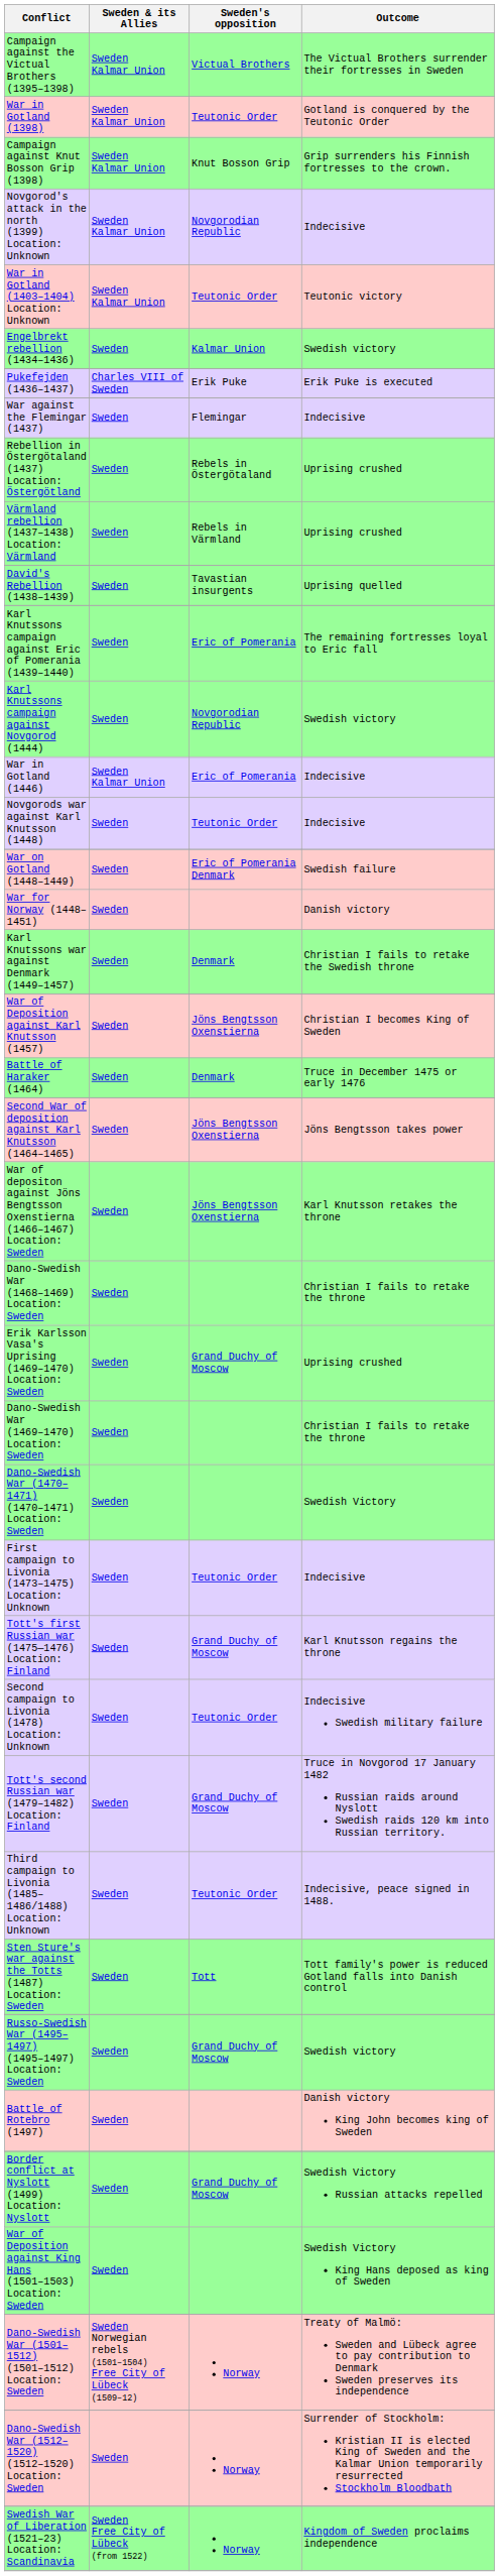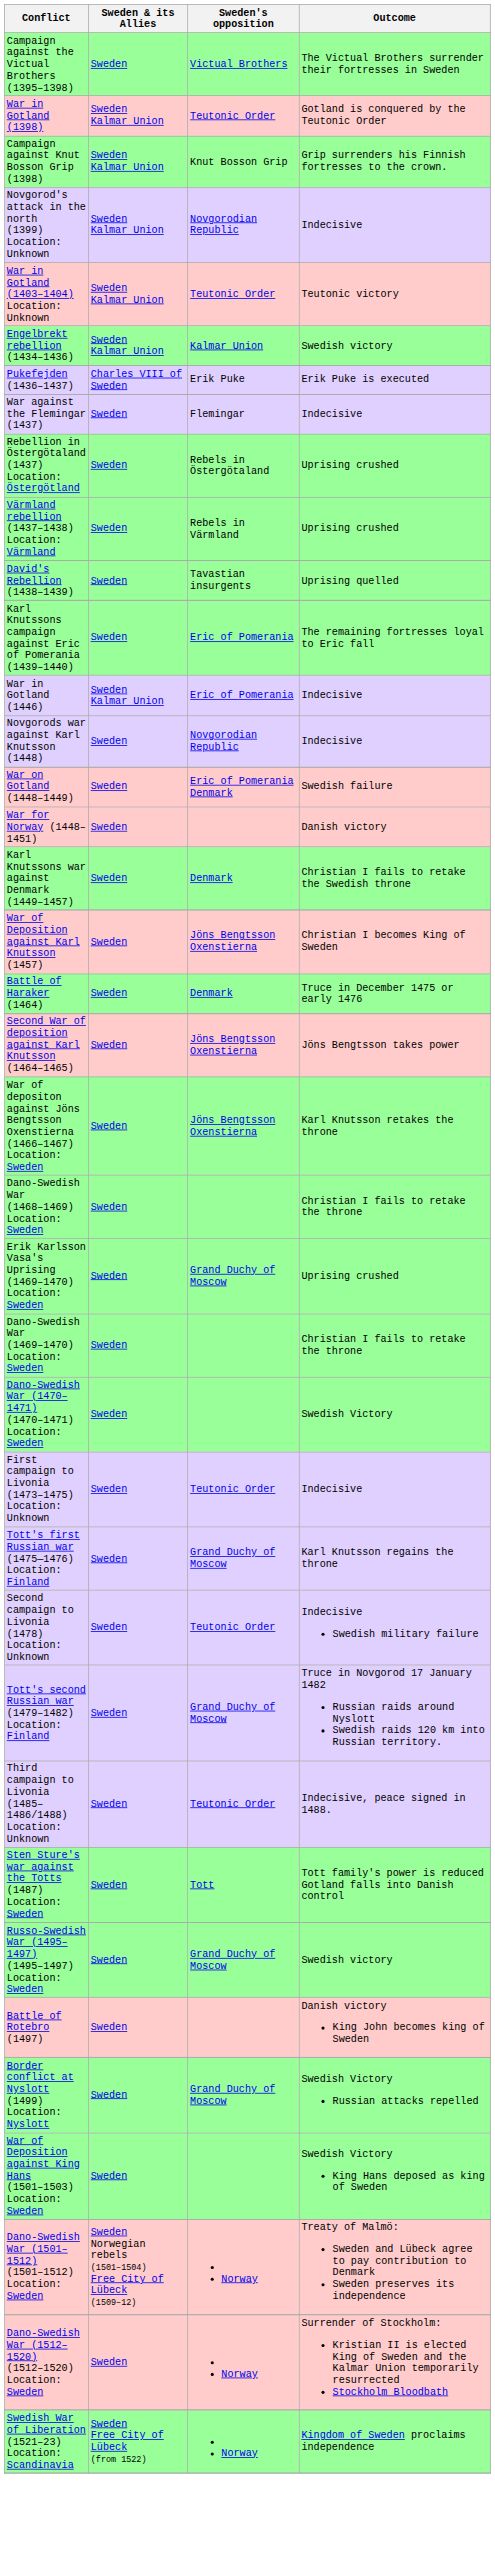Campaign against the Victual Brothers (1395–1398) | Sweden & its Allies: Sweden Kalmar Union -> Sweden
Engelbrekt rebellion (1434–1436) | Sweden & its Allies: Sweden -> Sweden Kalmar Union
- row: Karl Knutssons campaign against Novgorod (1444) | Sweden | Novgorodian Republic | Swedish victory
Novgorods war against Karl Knutsson (1448) | Sweden's opposition: Teutonic Order -> Novgorodian Republic
